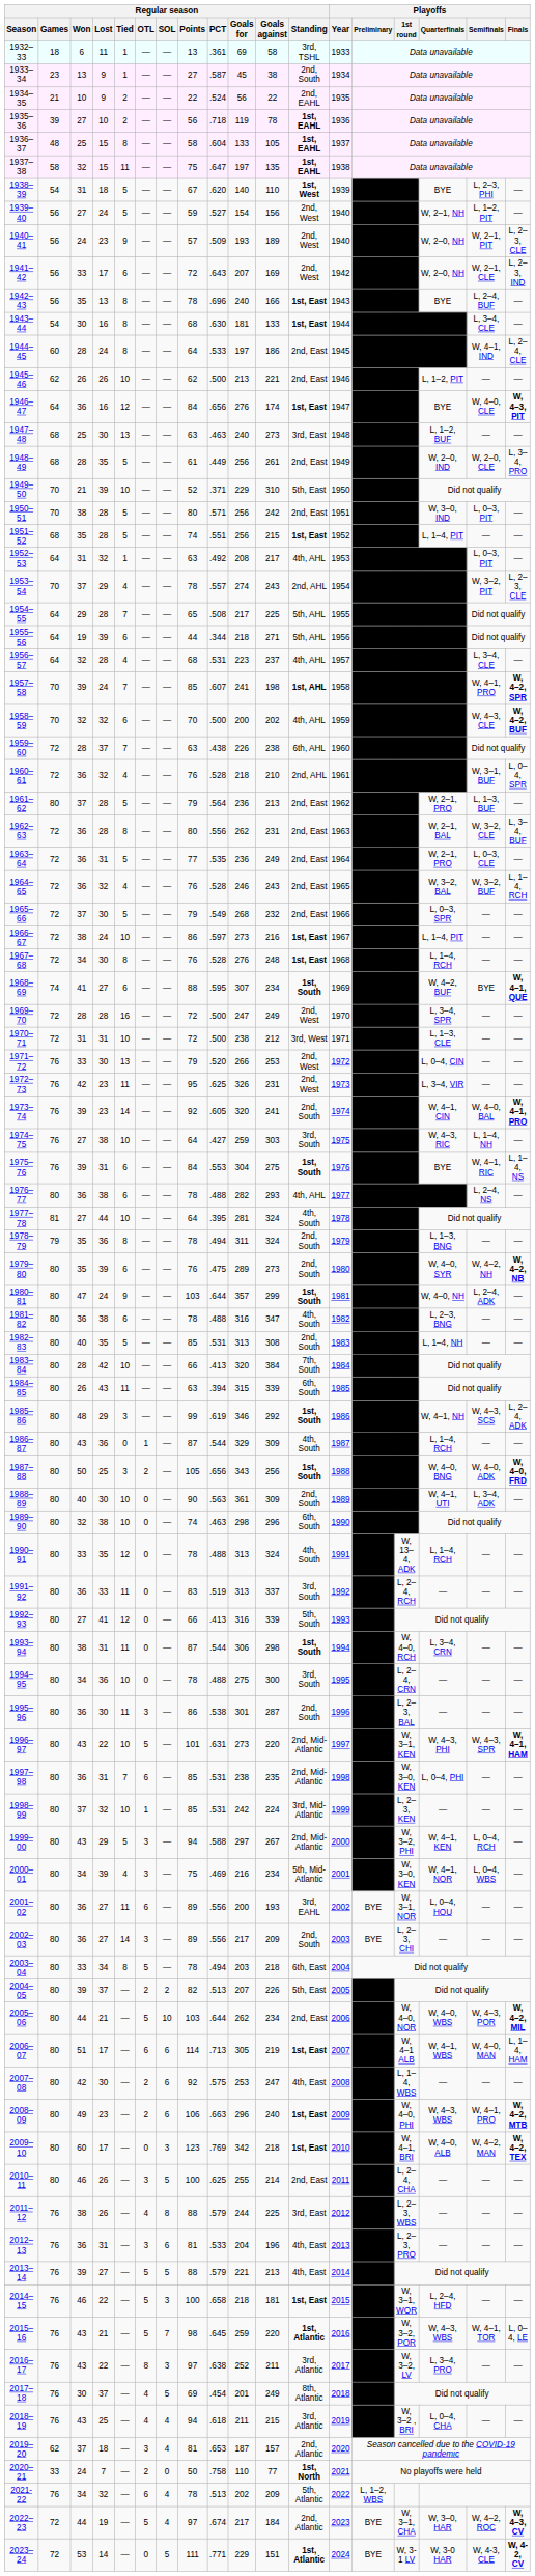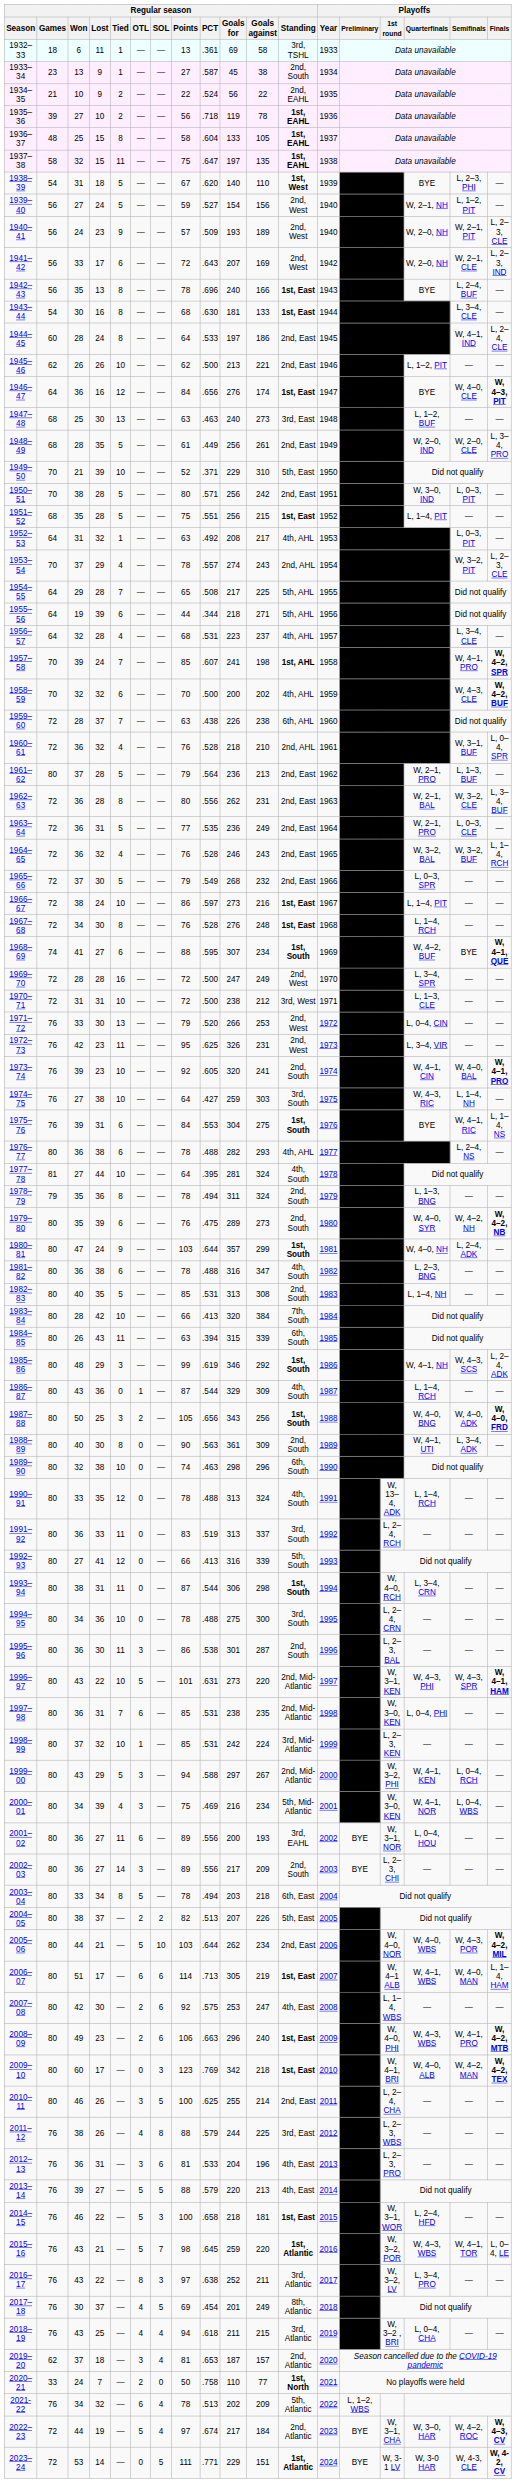1951–52 | Regular season / Points: 74 -> 75
1973–74 | Regular season / Tied: 14 -> 10
1988–89 | Regular season / Tied: 10 -> 8
2004–05 | Regular season / Won: 39 -> 38
2013–14 | Regular season / Goals for: 221 -> 220
